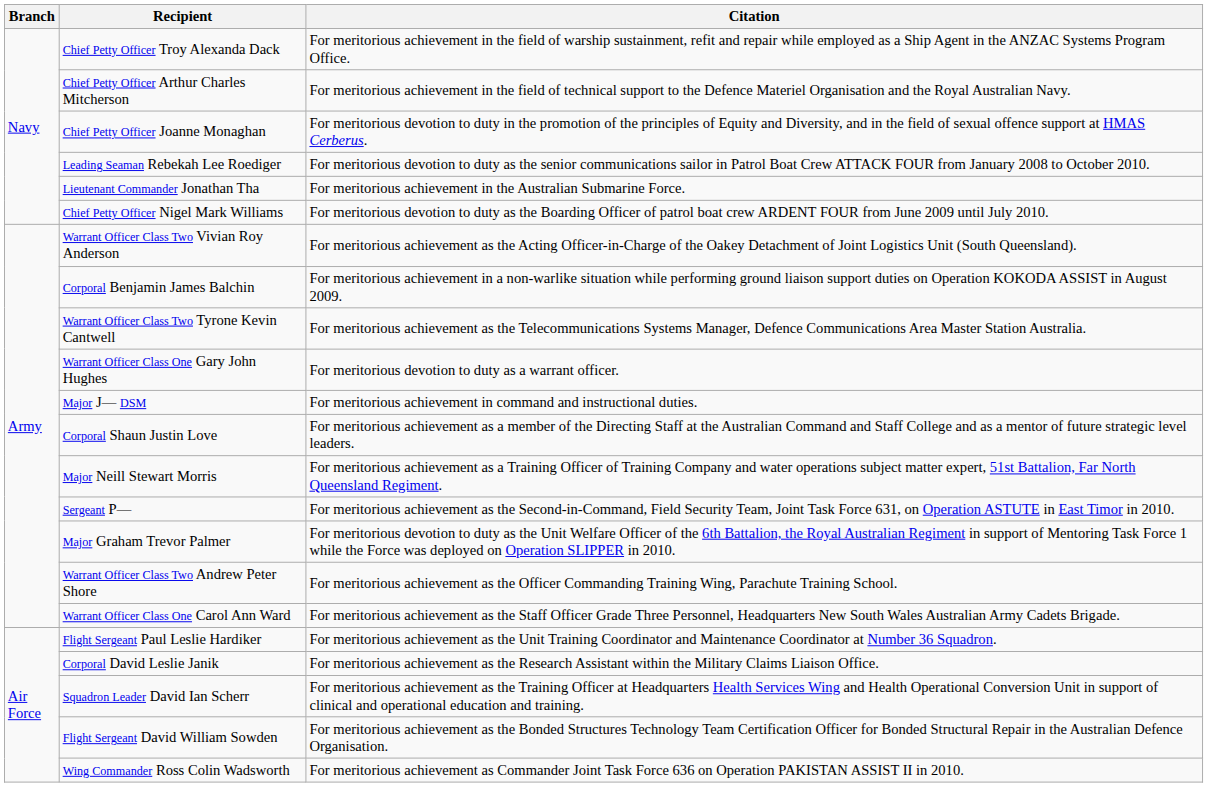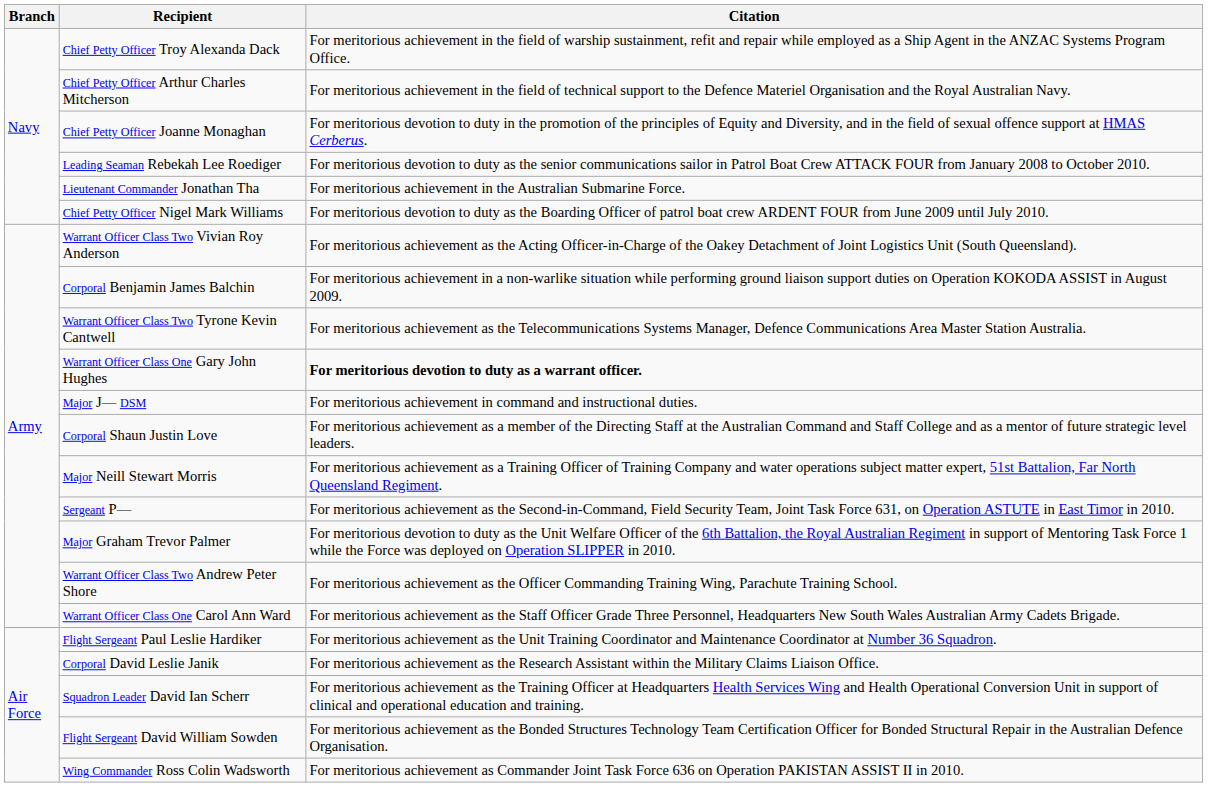Warrant Officer Class One Gary John Hughes | Citation: normal -> bold
